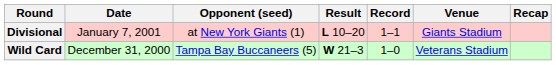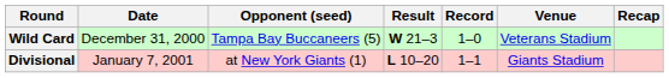rows swapped: Wild Card <-> Divisional
